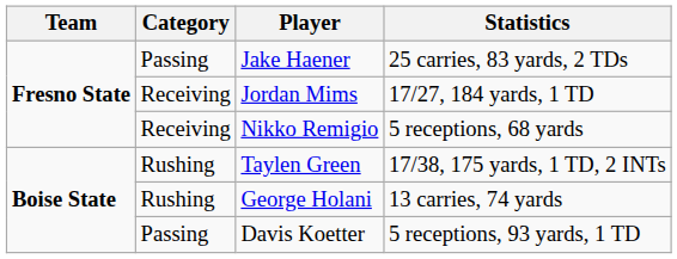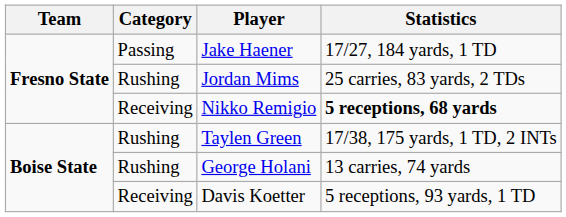Jake Haener | Statistics: 25 carries, 83 yards, 2 TDs -> 17/27, 184 yards, 1 TD
Jordan Mims | Category: Receiving -> Rushing
Jordan Mims | Statistics: 17/27, 184 yards, 1 TD -> 25 carries, 83 yards, 2 TDs
Nikko Remigio | Statistics: normal -> bold
Davis Koetter | Category: Passing -> Receiving
